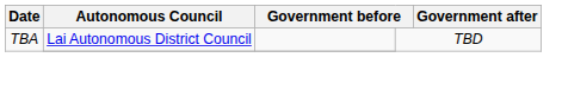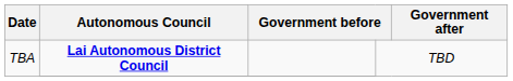TBA / Lai Autonomous District Council | Autonomous Council: normal -> bold
